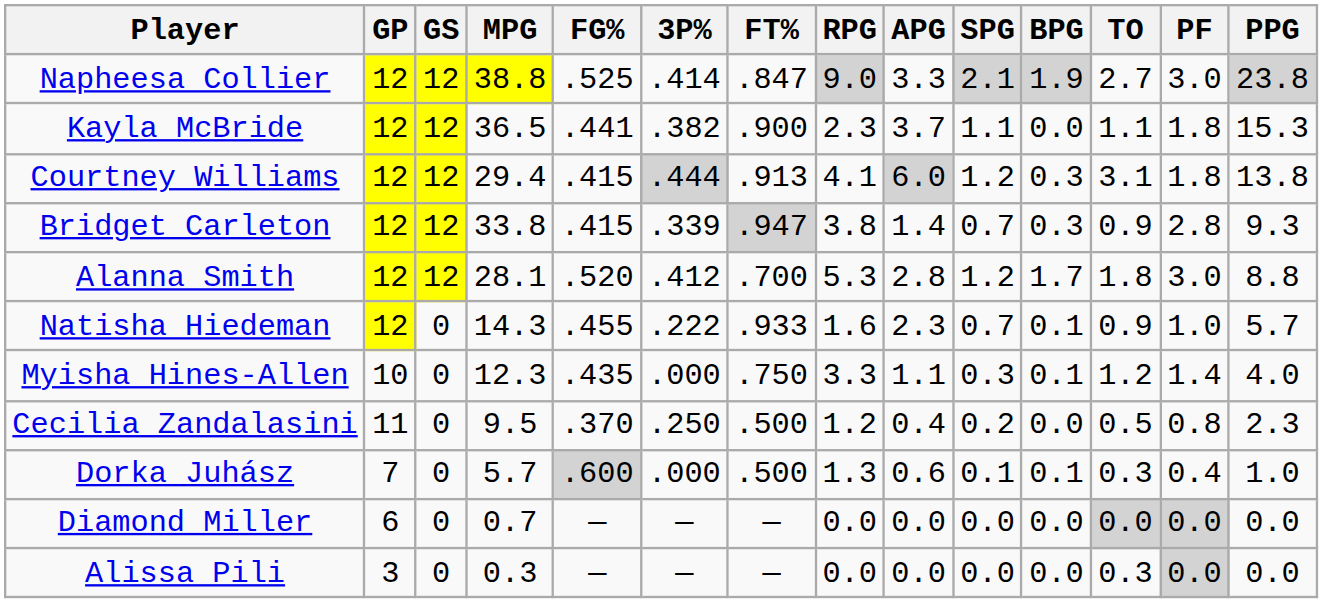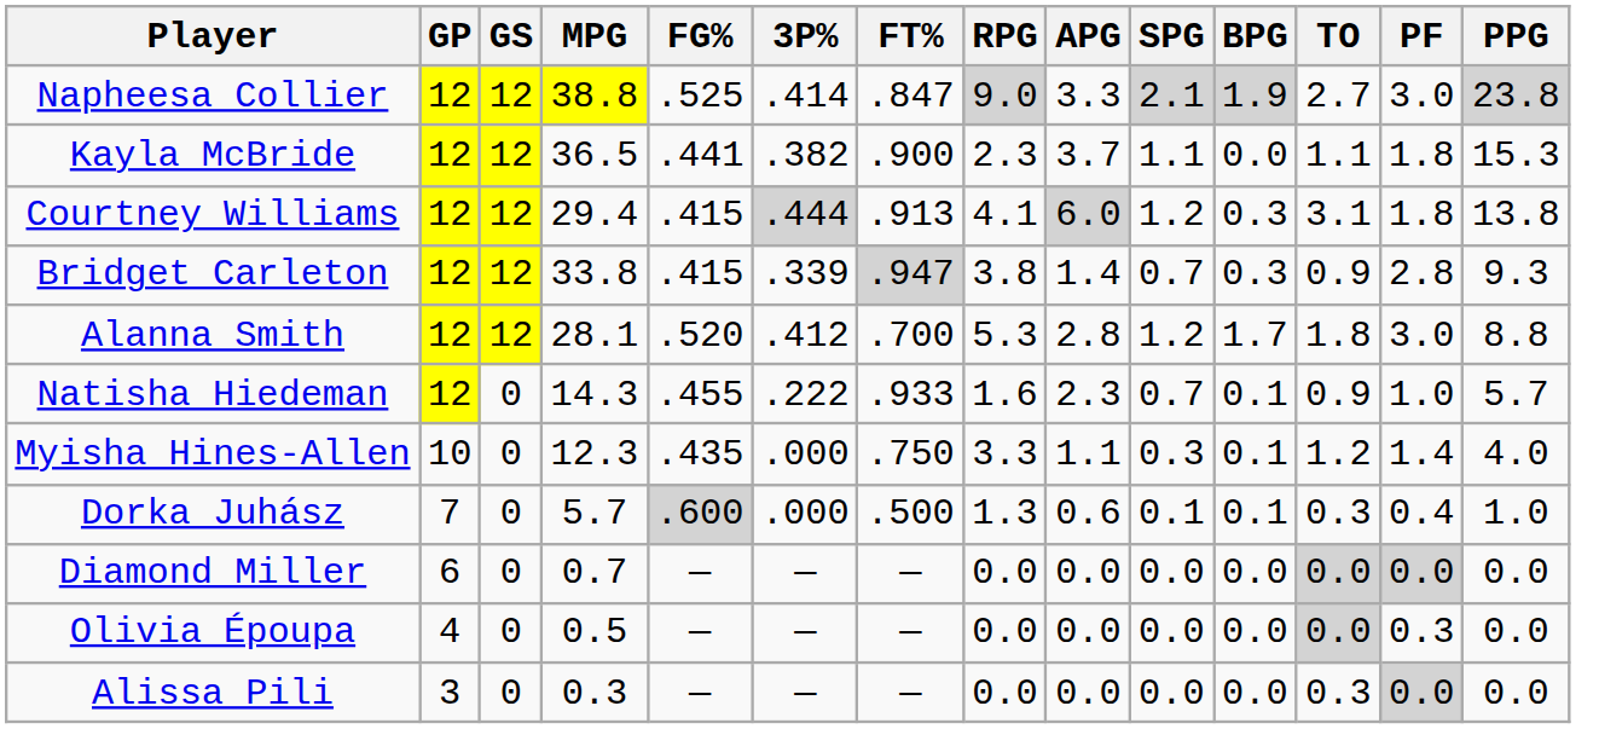- row: Cecilia Zandalasini | 11 | 0 | 9.5 | .370 | .250 | .500 | 1.2 | 0.4 | 0.2 | 0.0 | 0.5 | 0.8 | 2.3
+ row: Olivia Époupa | 4 | 0 | 0.5 | — | — | — | 0.0 | 0.0 | 0.0 | 0.0 | 0.0 | 0.3 | 0.0
